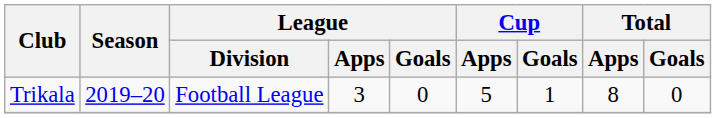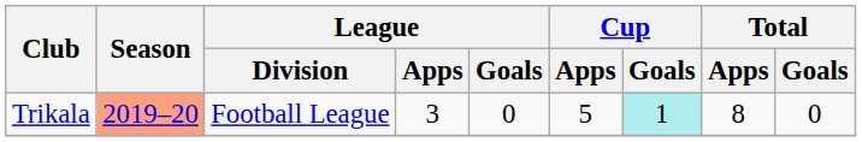Trikala | Season: no background -> lightsalmon background
Trikala | Cup / Goals: no background -> paleturquoise background
